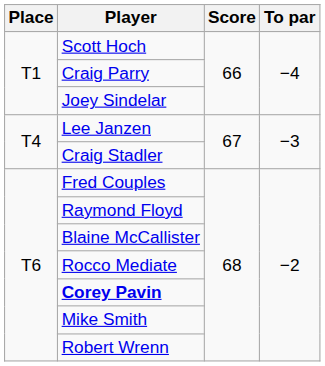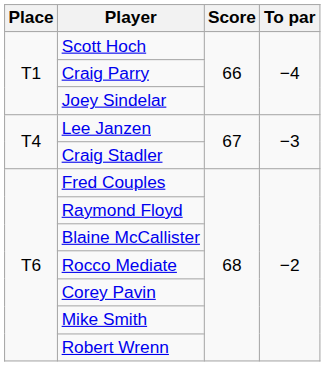Corey Pavin | Player: bold -> normal
